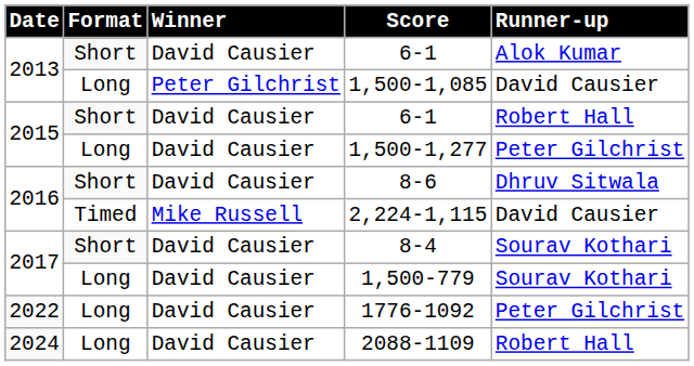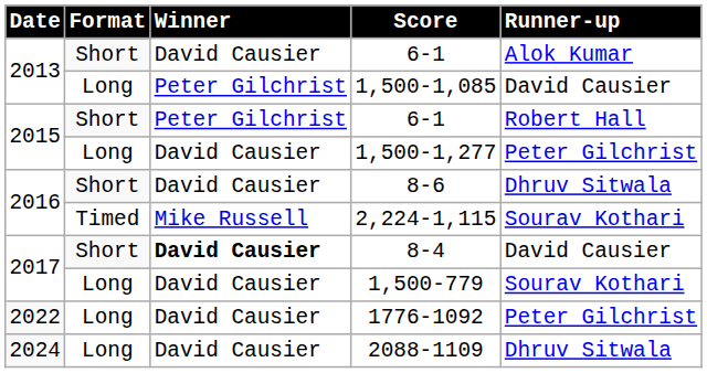2015 / 6-1 | Winner: David Causier -> Peter Gilchrist
2,224-1,115 | Runner-up: David Causier -> Sourav Kothari
8-4 | Winner: normal -> bold
8-4 | Runner-up: Sourav Kothari -> David Causier
2088-1109 | Runner-up: Robert Hall -> Dhruv Sitwala
